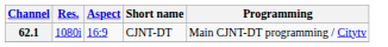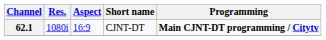62.1 | Programming: normal -> bold
